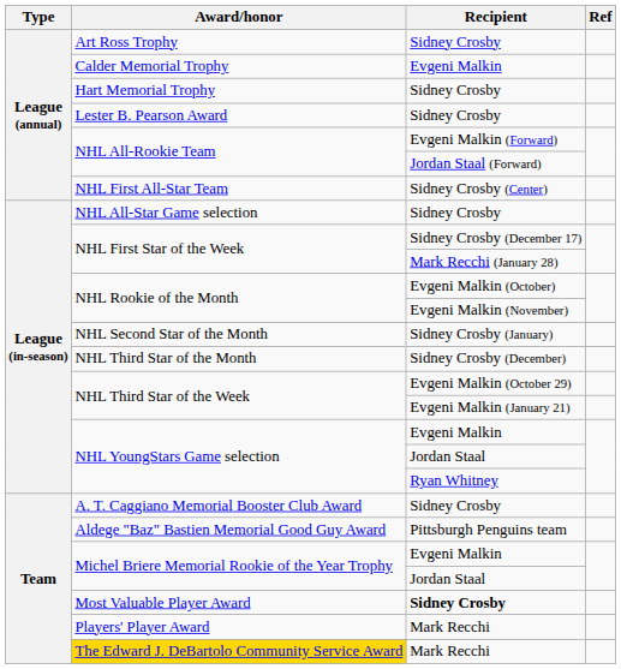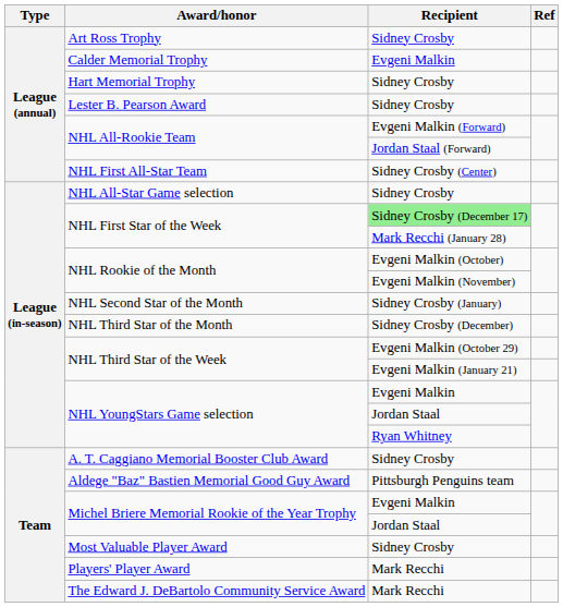NHL First Star of the Week / Sidney Crosby (December 17) | Recipient: no background -> lightgreen background
Most Valuable Player Award | Recipient: bold -> normal
The Edward J. DeBartolo Community Service Award | Award/honor: gold background -> no background
